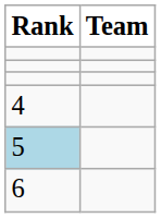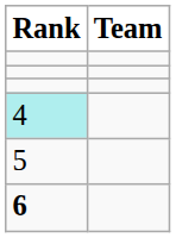row 5 | Rank: no background -> paleturquoise background
row 6 | Rank: lightblue background -> no background
row 7 | Rank: normal -> bold
